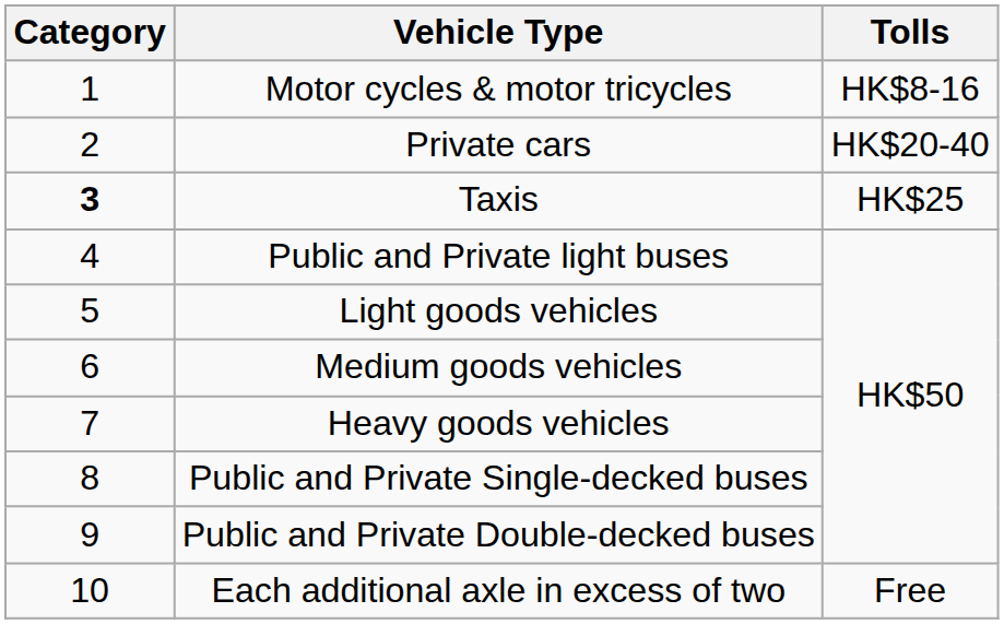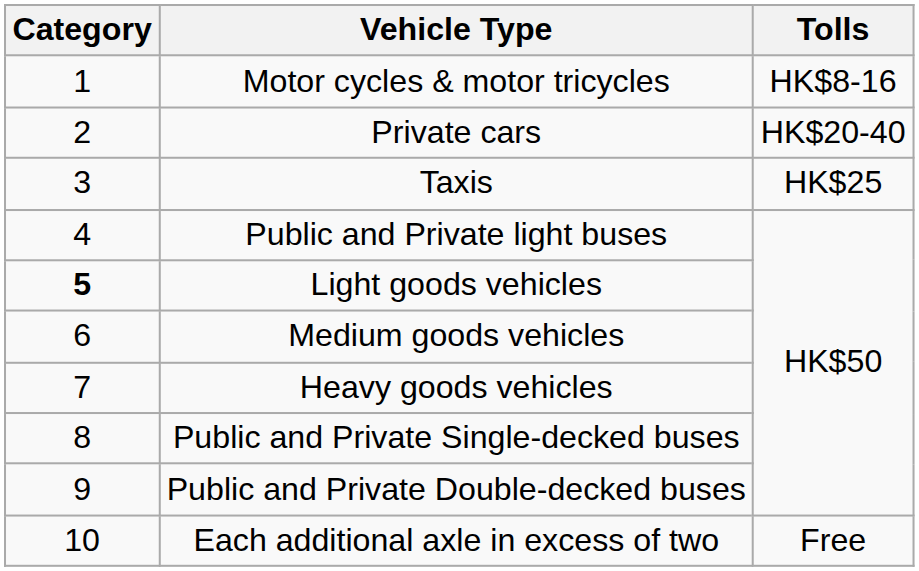Taxis | Category: bold -> normal
Light goods vehicles | Category: normal -> bold
